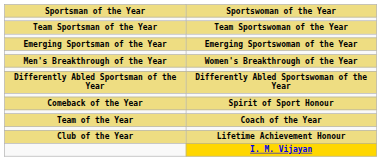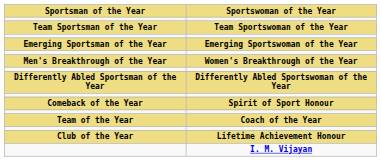row 16 | Sportswoman of the Year: gold background -> no background
